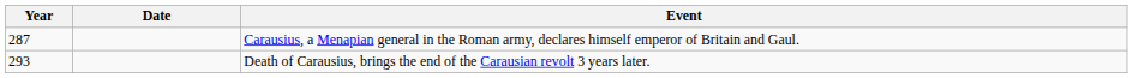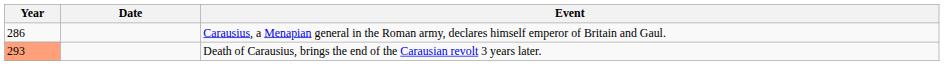row 2 | Year: 287 -> 286
row 3 | Year: no background -> lightsalmon background
